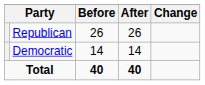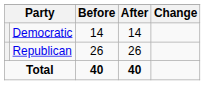rows swapped: Republican <-> Democratic
